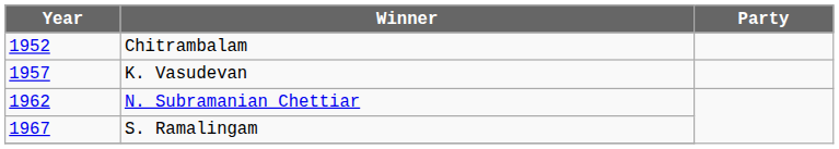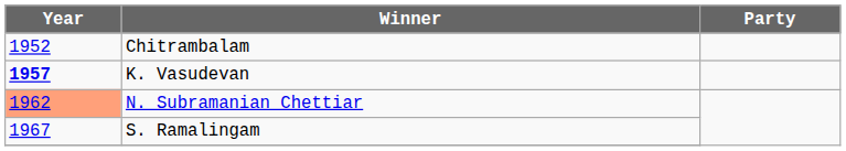K. Vasudevan | Year: normal -> bold
N. Subramanian Chettiar | Year: no background -> lightsalmon background
